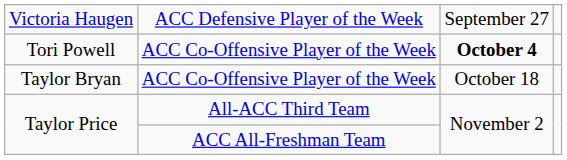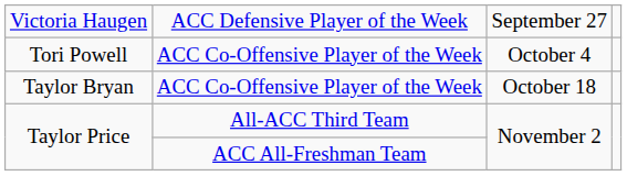Tori Powell | column 3: bold -> normal
